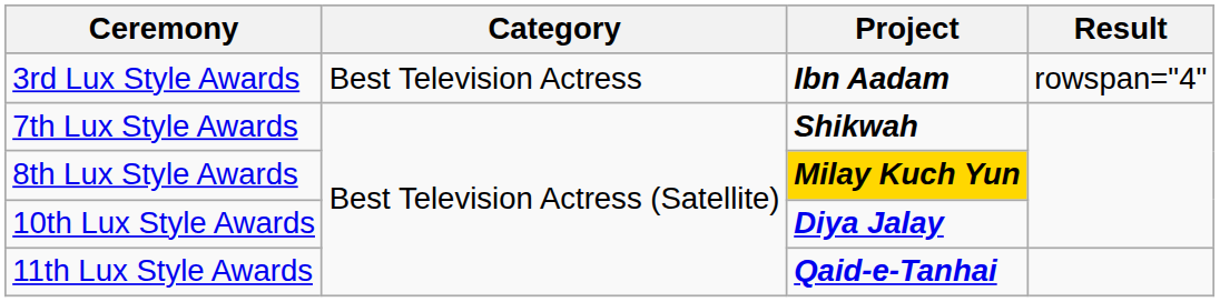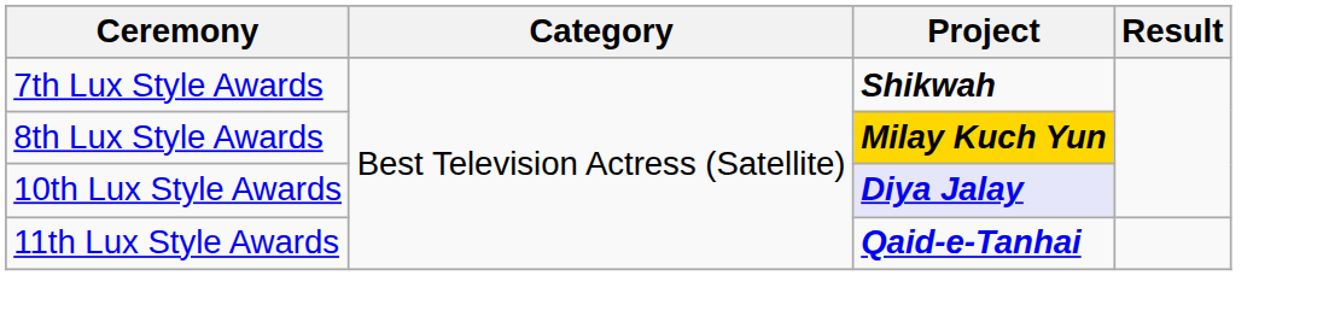- row: 3rd Lux Style Awards | Best Television Actress | Ibn Aadam | rowspan="4"
10th Lux Style Awards | Project: no background -> lavender background
